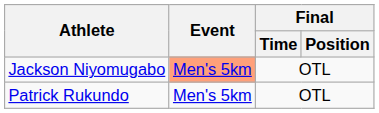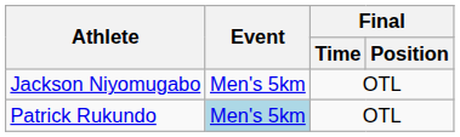Jackson Niyomugabo | Event: lightsalmon background -> no background
Patrick Rukundo | Event: no background -> lightblue background
